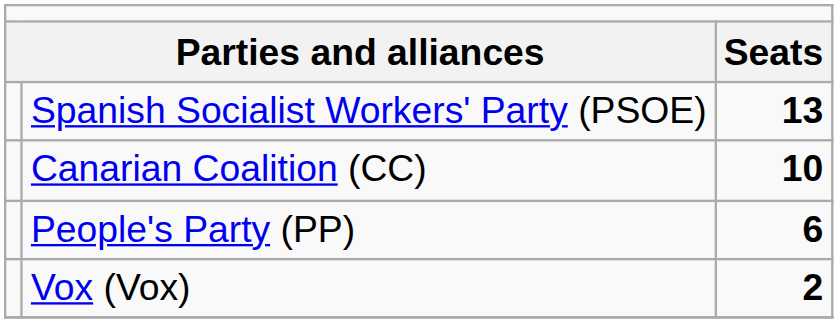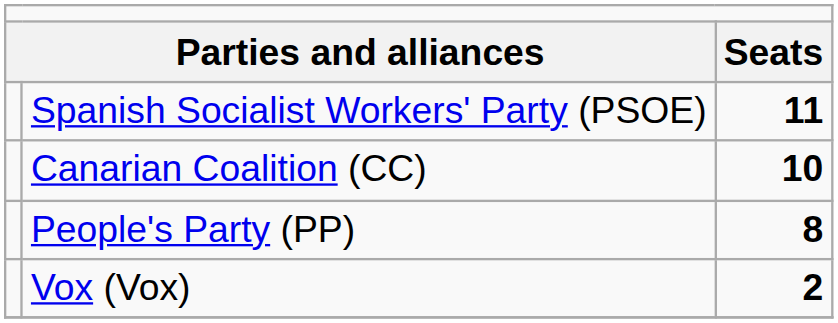Spanish Socialist Workers' Party (PSOE) | column 3: 13 -> 11
People's Party (PP) | column 3: 6 -> 8
